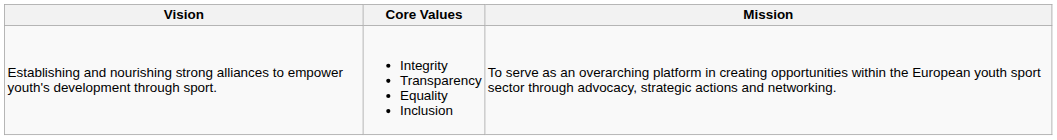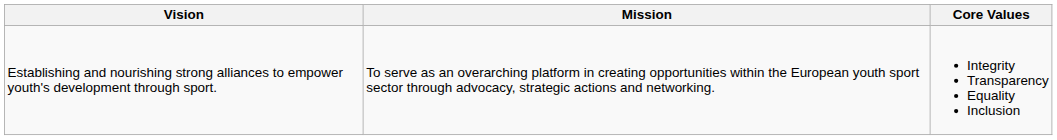columns swapped: Mission <-> Core Values
